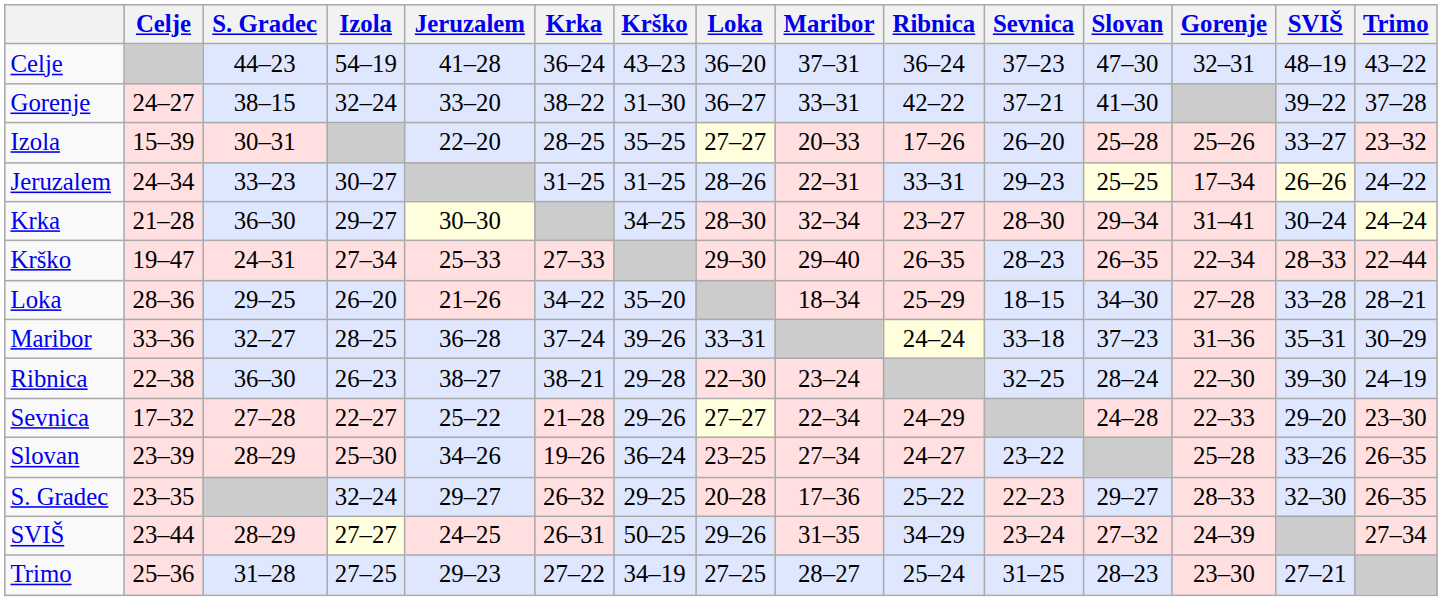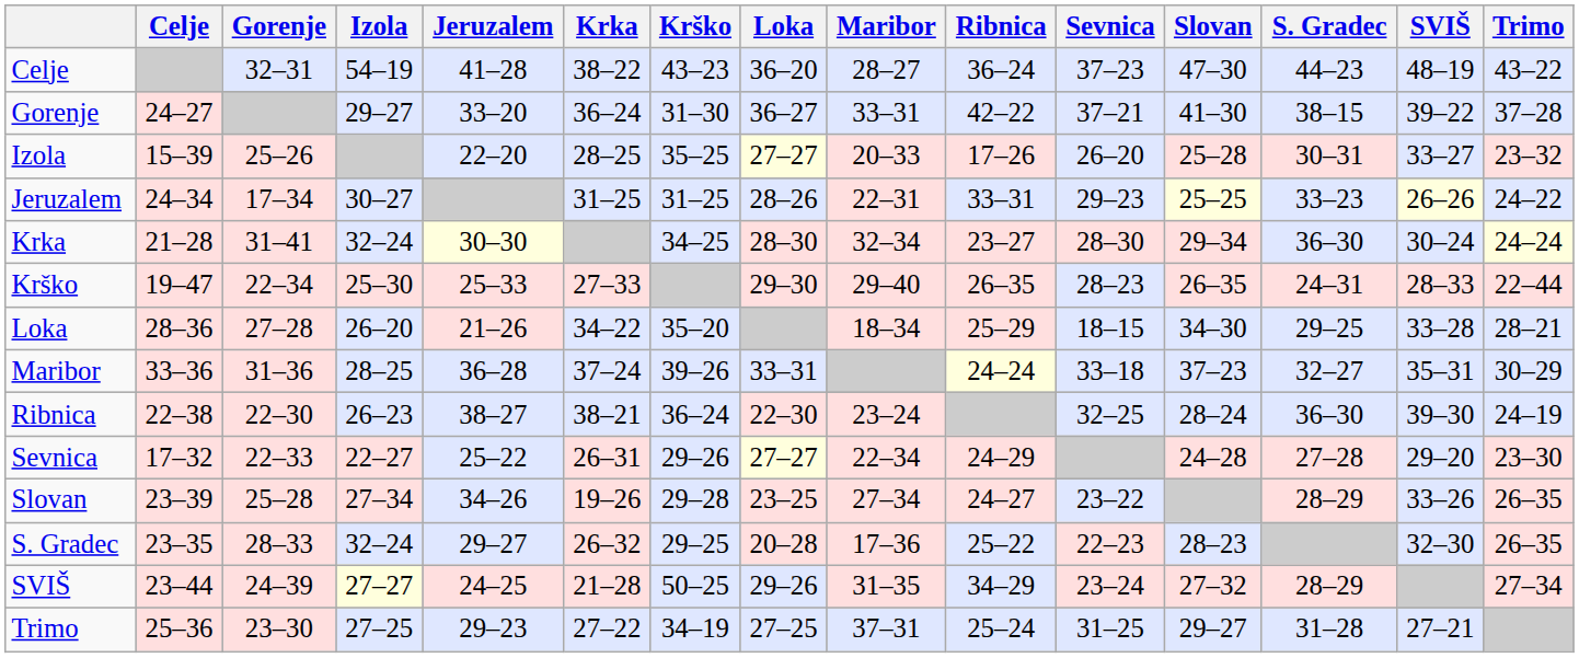columns swapped: Gorenje <-> S. Gradec
row 2 | Krka: 36–24 -> 38–22
row 2 | Maribor: 37–31 -> 28–27
row 3 | Izola: 32–24 -> 29–27
row 3 | Krka: 38–22 -> 36–24
row 6 | Izola: 29–27 -> 32–24
row 7 | Izola: 27–34 -> 25–30
row 10 | Krško: 29–28 -> 36–24
row 11 | Krka: 21–28 -> 26–31
row 12 | Izola: 25–30 -> 27–34
row 12 | Krško: 36–24 -> 29–28
row 13 | Slovan: 29–27 -> 28–23
row 14 | Krka: 26–31 -> 21–28
row 15 | Maribor: 28–27 -> 37–31
row 15 | Slovan: 28–23 -> 29–27
